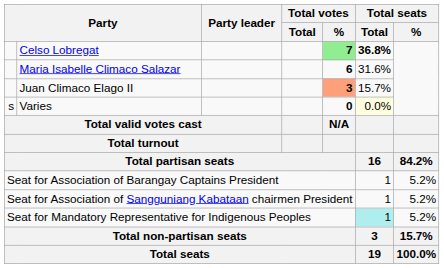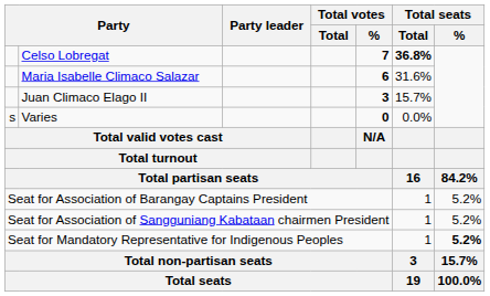Celso Lobregat | Total votes / %: lightgreen background -> no background
Juan Climaco Elago II | Total votes / %: lightsalmon background -> no background
Varies | Total seats / Total: lightyellow background -> no background
Seat for Mandatory Representative for Indigenous Peoples | Total seats / Total: paleturquoise background -> no background
Seat for Mandatory Representative for Indigenous Peoples | Total seats / %: normal -> bold
